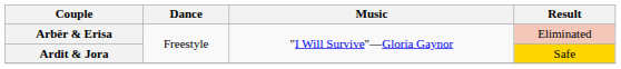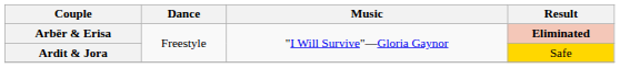Arbër & Erisa | Result: normal -> bold
